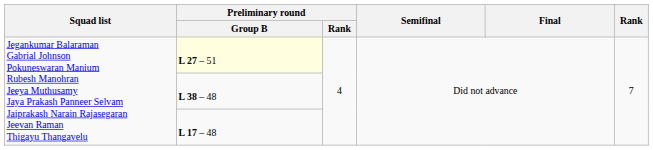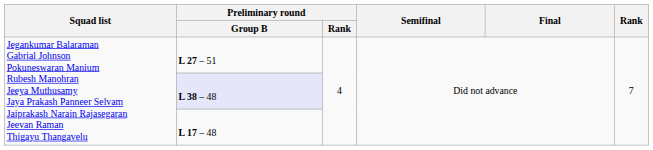L 27 – 51 | Preliminary round / Group B: lightyellow background -> no background
L 38 – 48 | Preliminary round / Group B: no background -> lavender background
